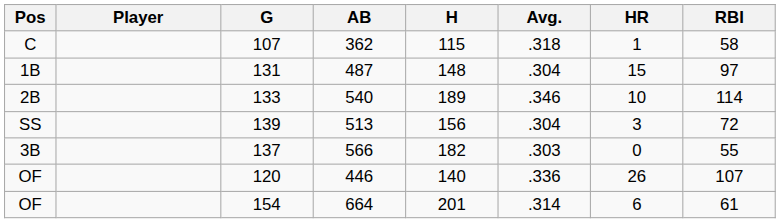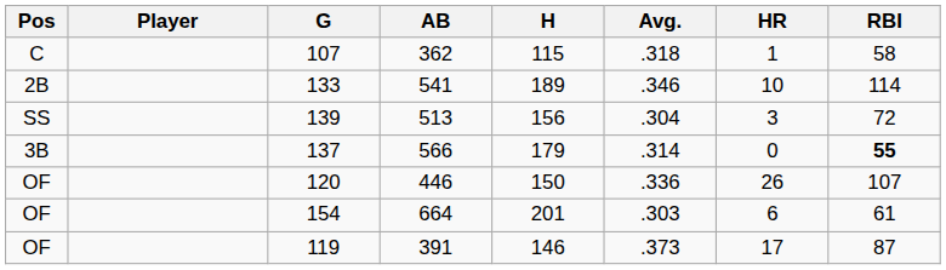- row: 1B | 131 | 487 | 148 | .304 | 15 | 97
133 | AB: 540 -> 541
137 | H: 182 -> 179
137 | Avg.: .303 -> .314
137 | RBI: normal -> bold
120 | H: 140 -> 150
154 | Avg.: .314 -> .303
+ row: OF | 119 | 391 | 146 | .373 | 17 | 87
